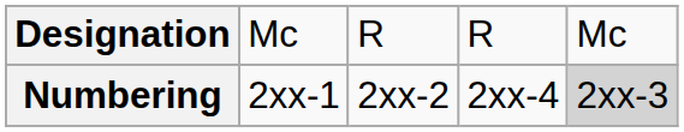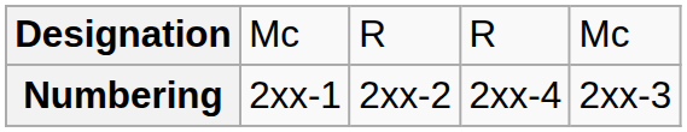Numbering | column 5: lightgrey background -> no background
